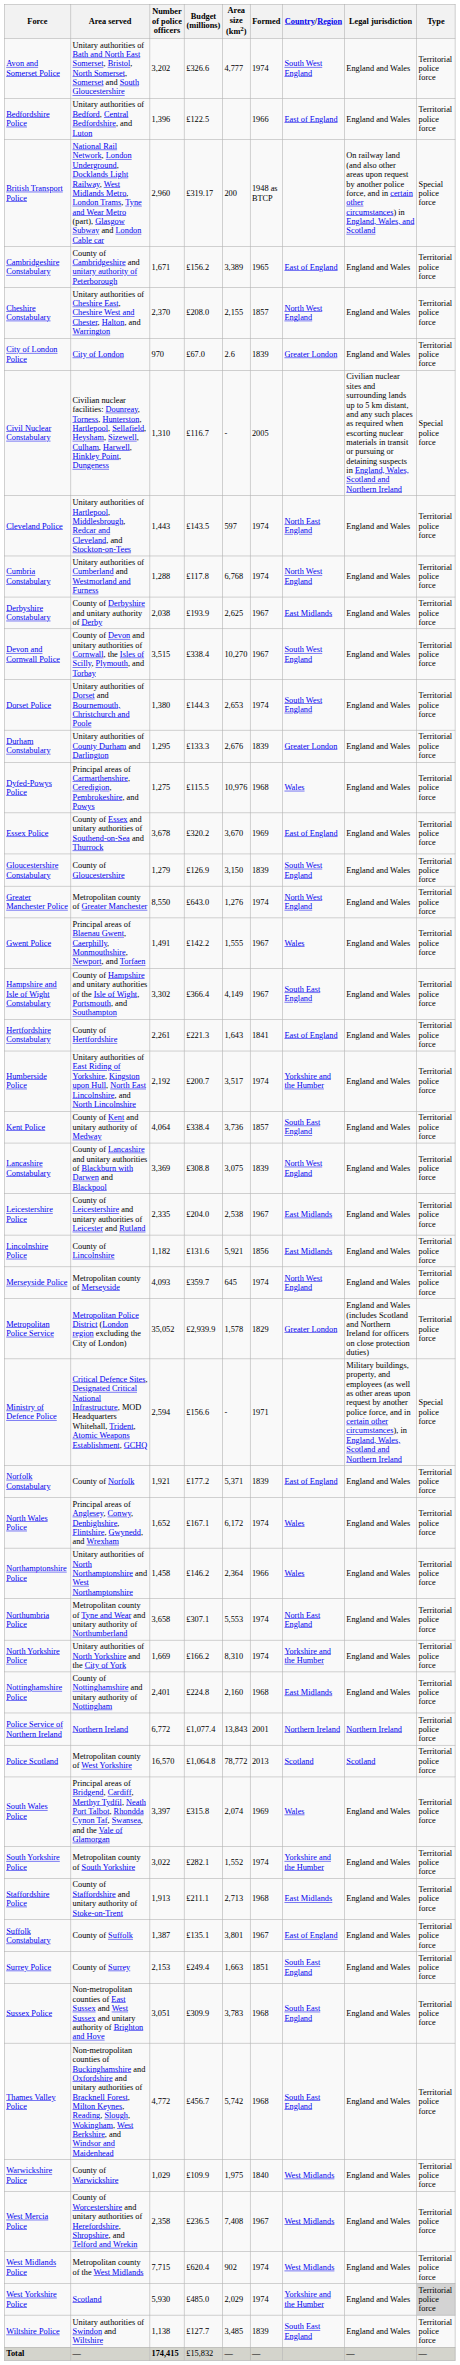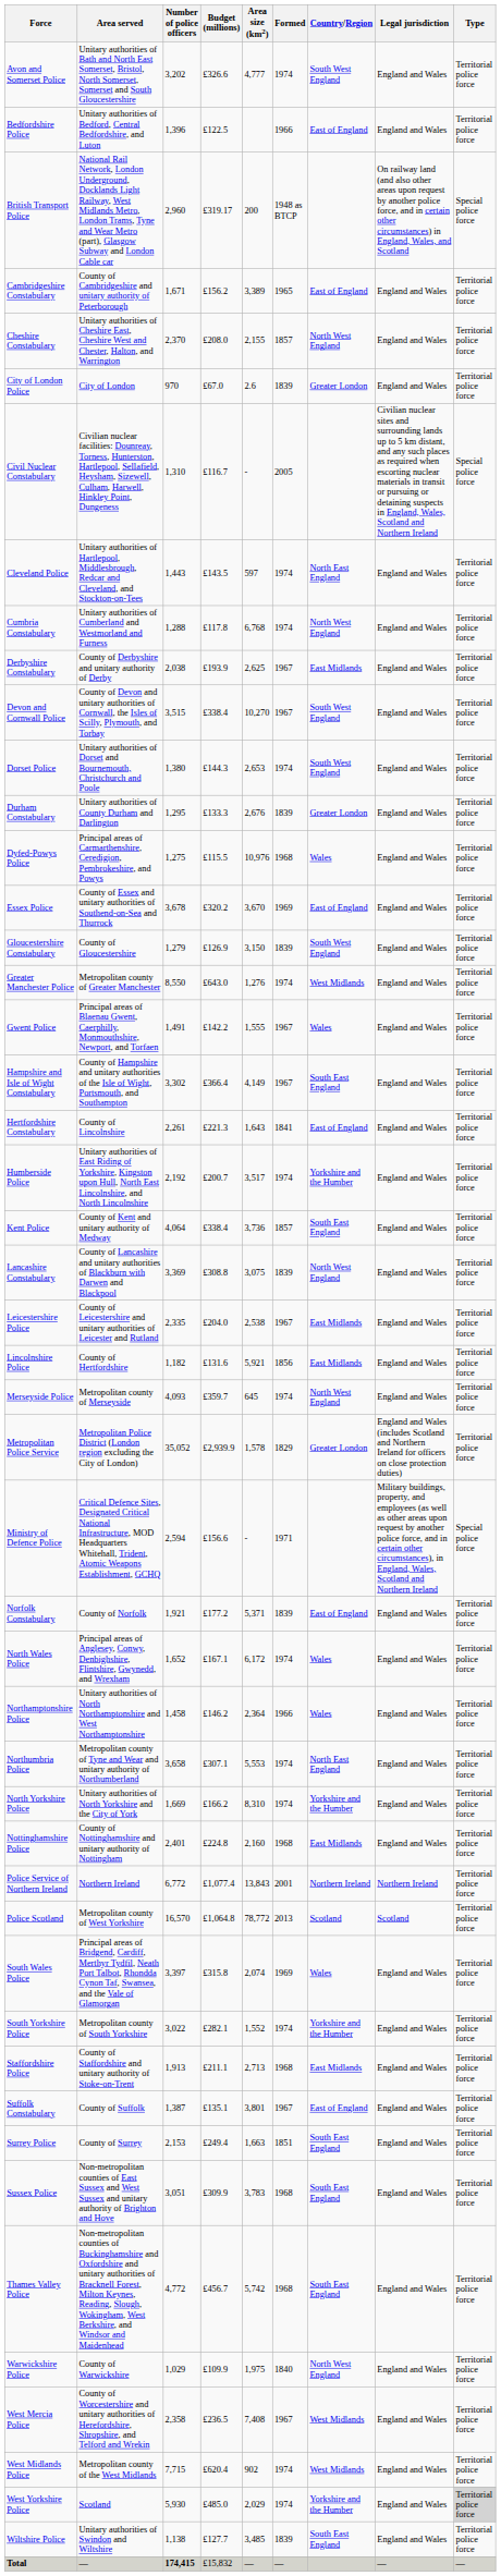Greater Manchester Police | Country/Region: North West England -> West Midlands
Hertfordshire Constabulary | Area served: County of Hertfordshire -> County of Lincolnshire
Lincolnshire Police | Area served: County of Lincolnshire -> County of Hertfordshire
Warwickshire Police | Country/Region: West Midlands -> North West England
